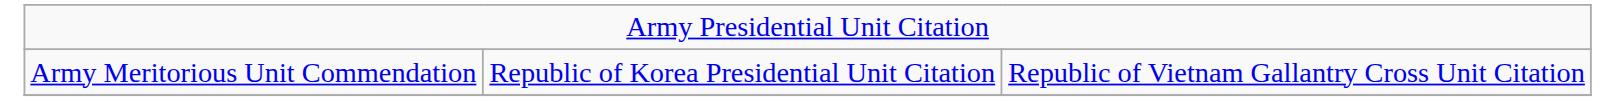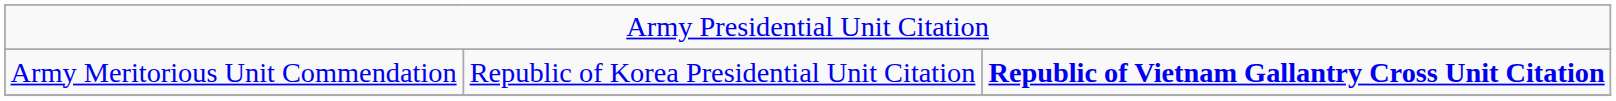Army Meritorious Unit Commendation | column 3: normal -> bold
